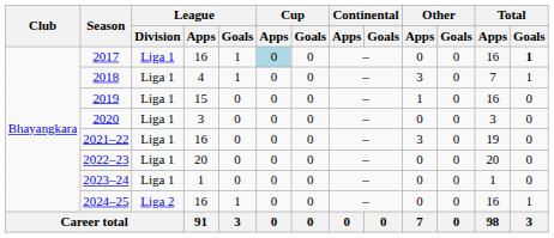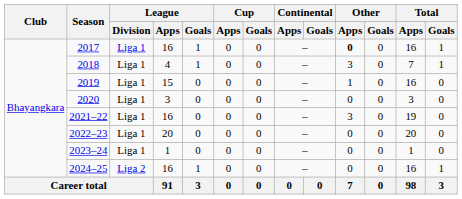2017 | Cup / Apps: lightblue background -> no background
2017 | Other / Apps: normal -> bold
2017 | Total / Goals: bold -> normal
